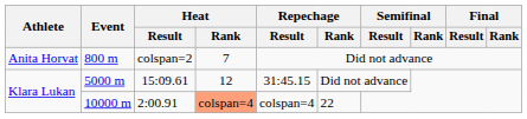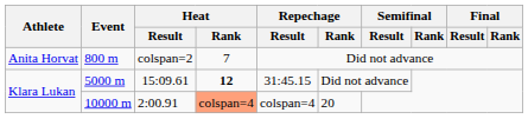5000 m | Heat / Rank: normal -> bold
10000 m | Repechage / Rank: 22 -> 20
